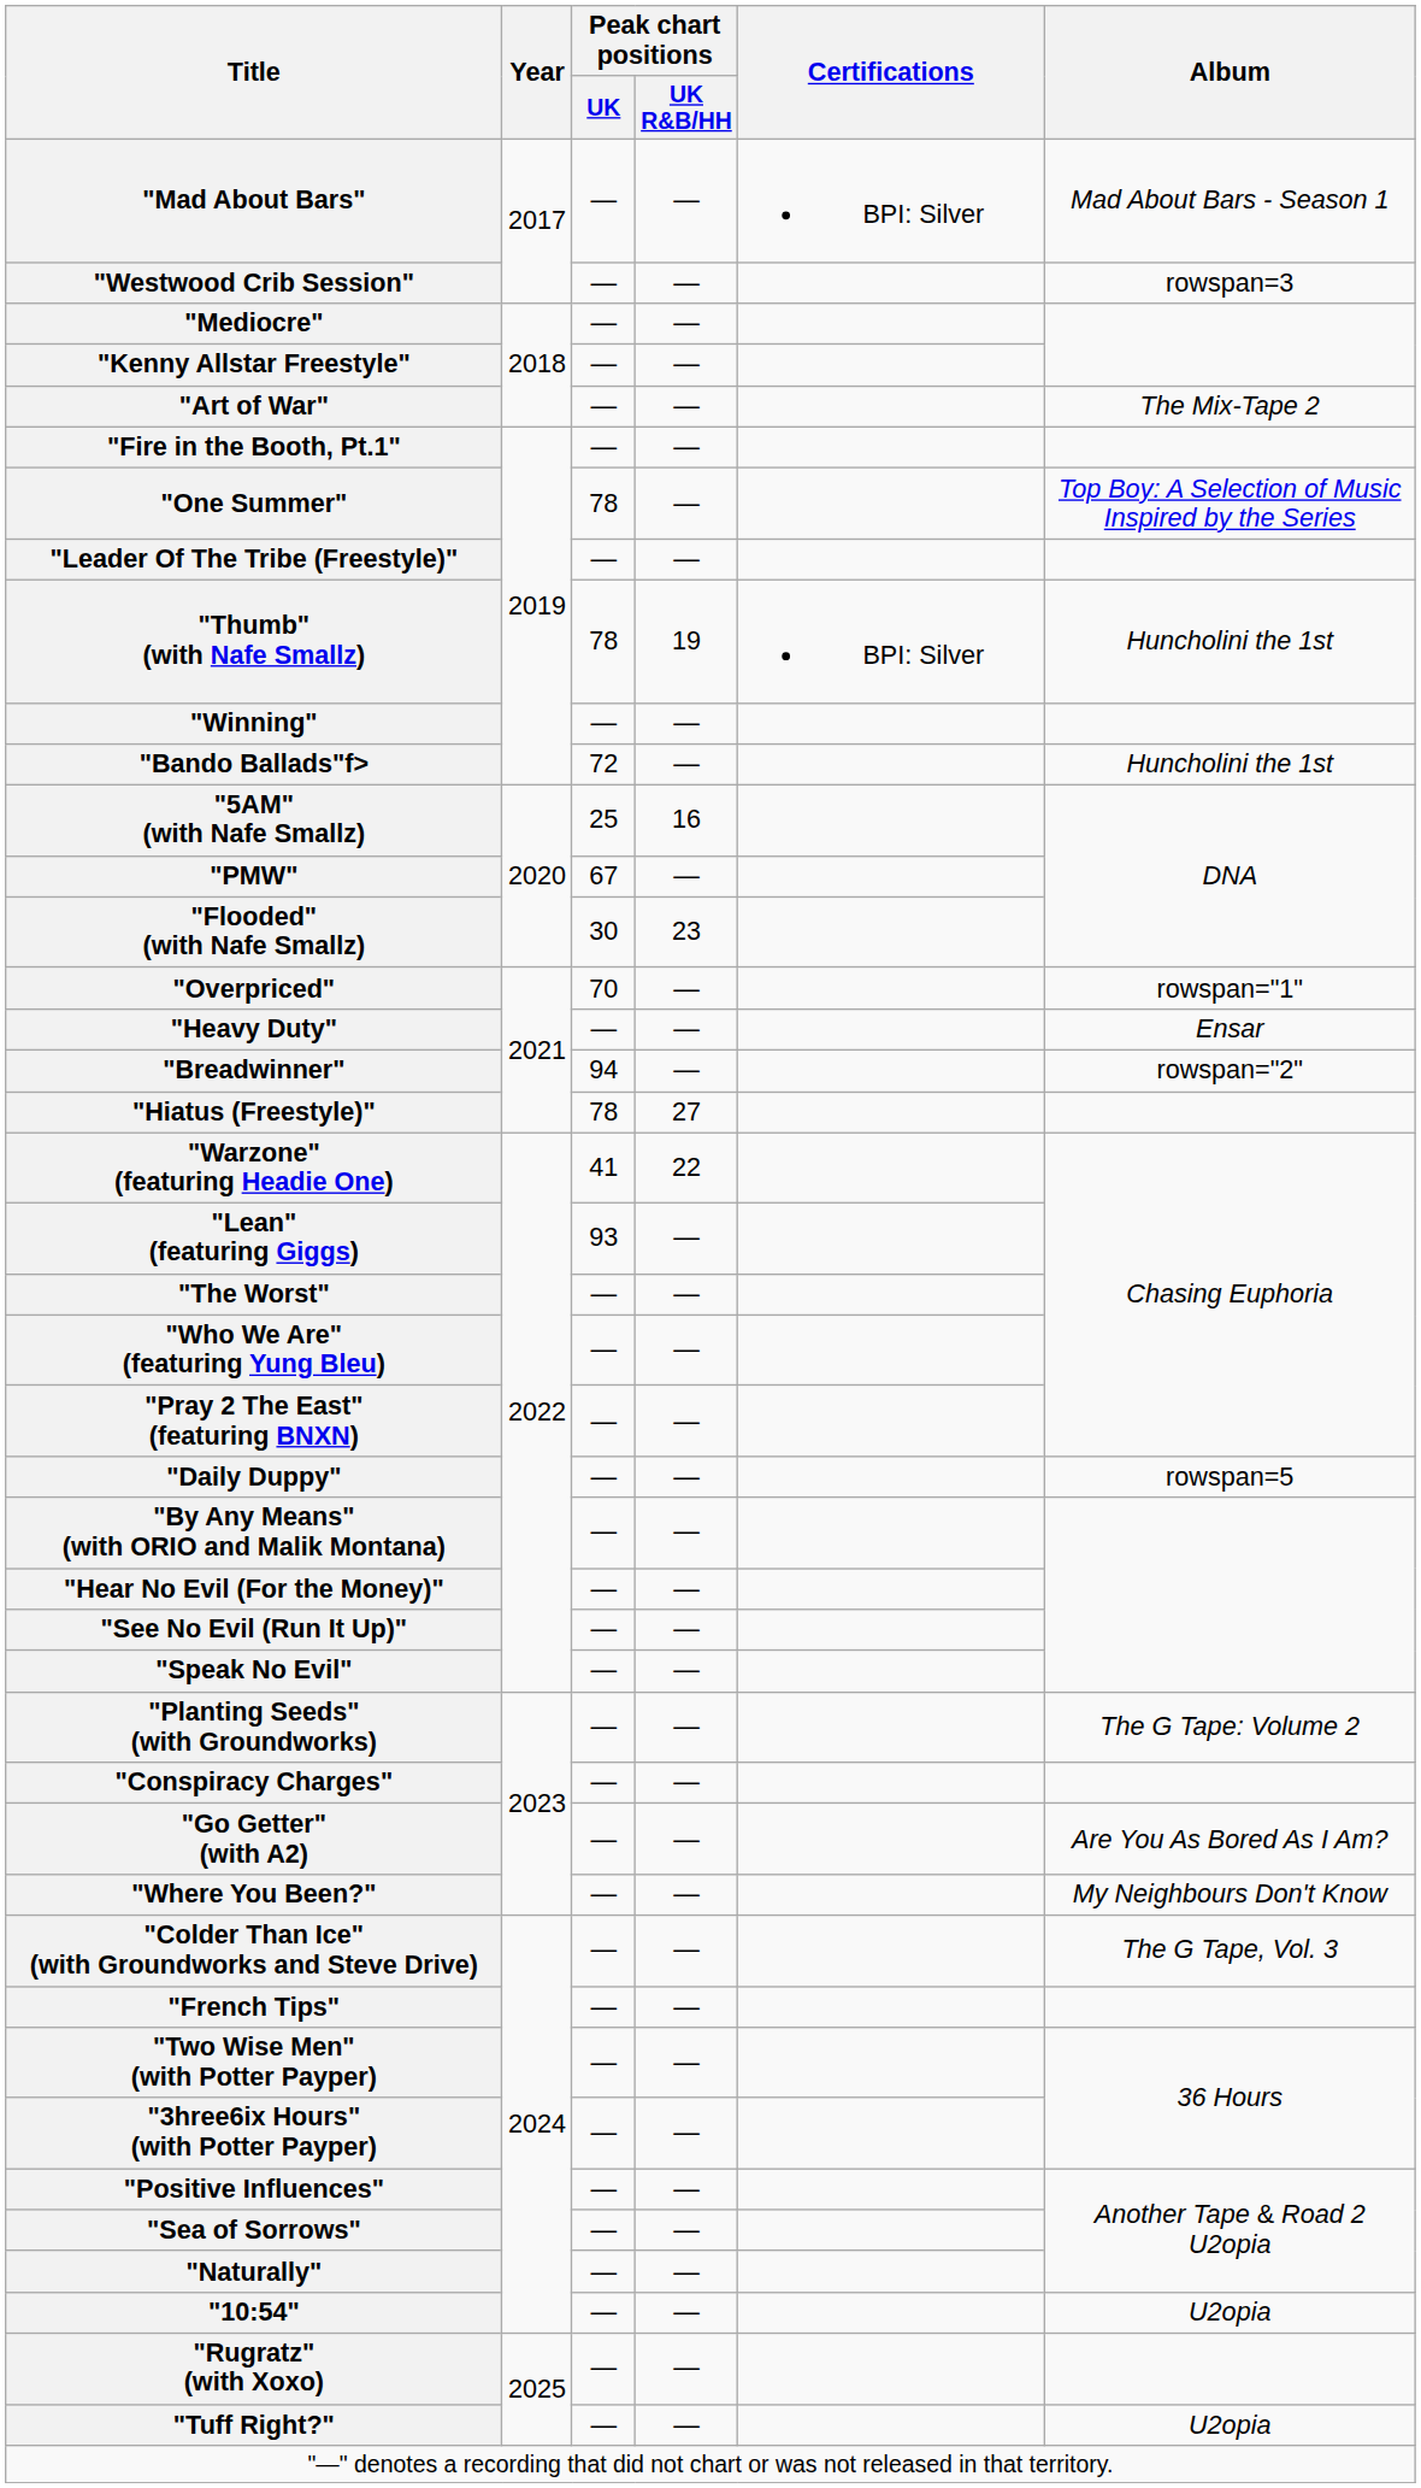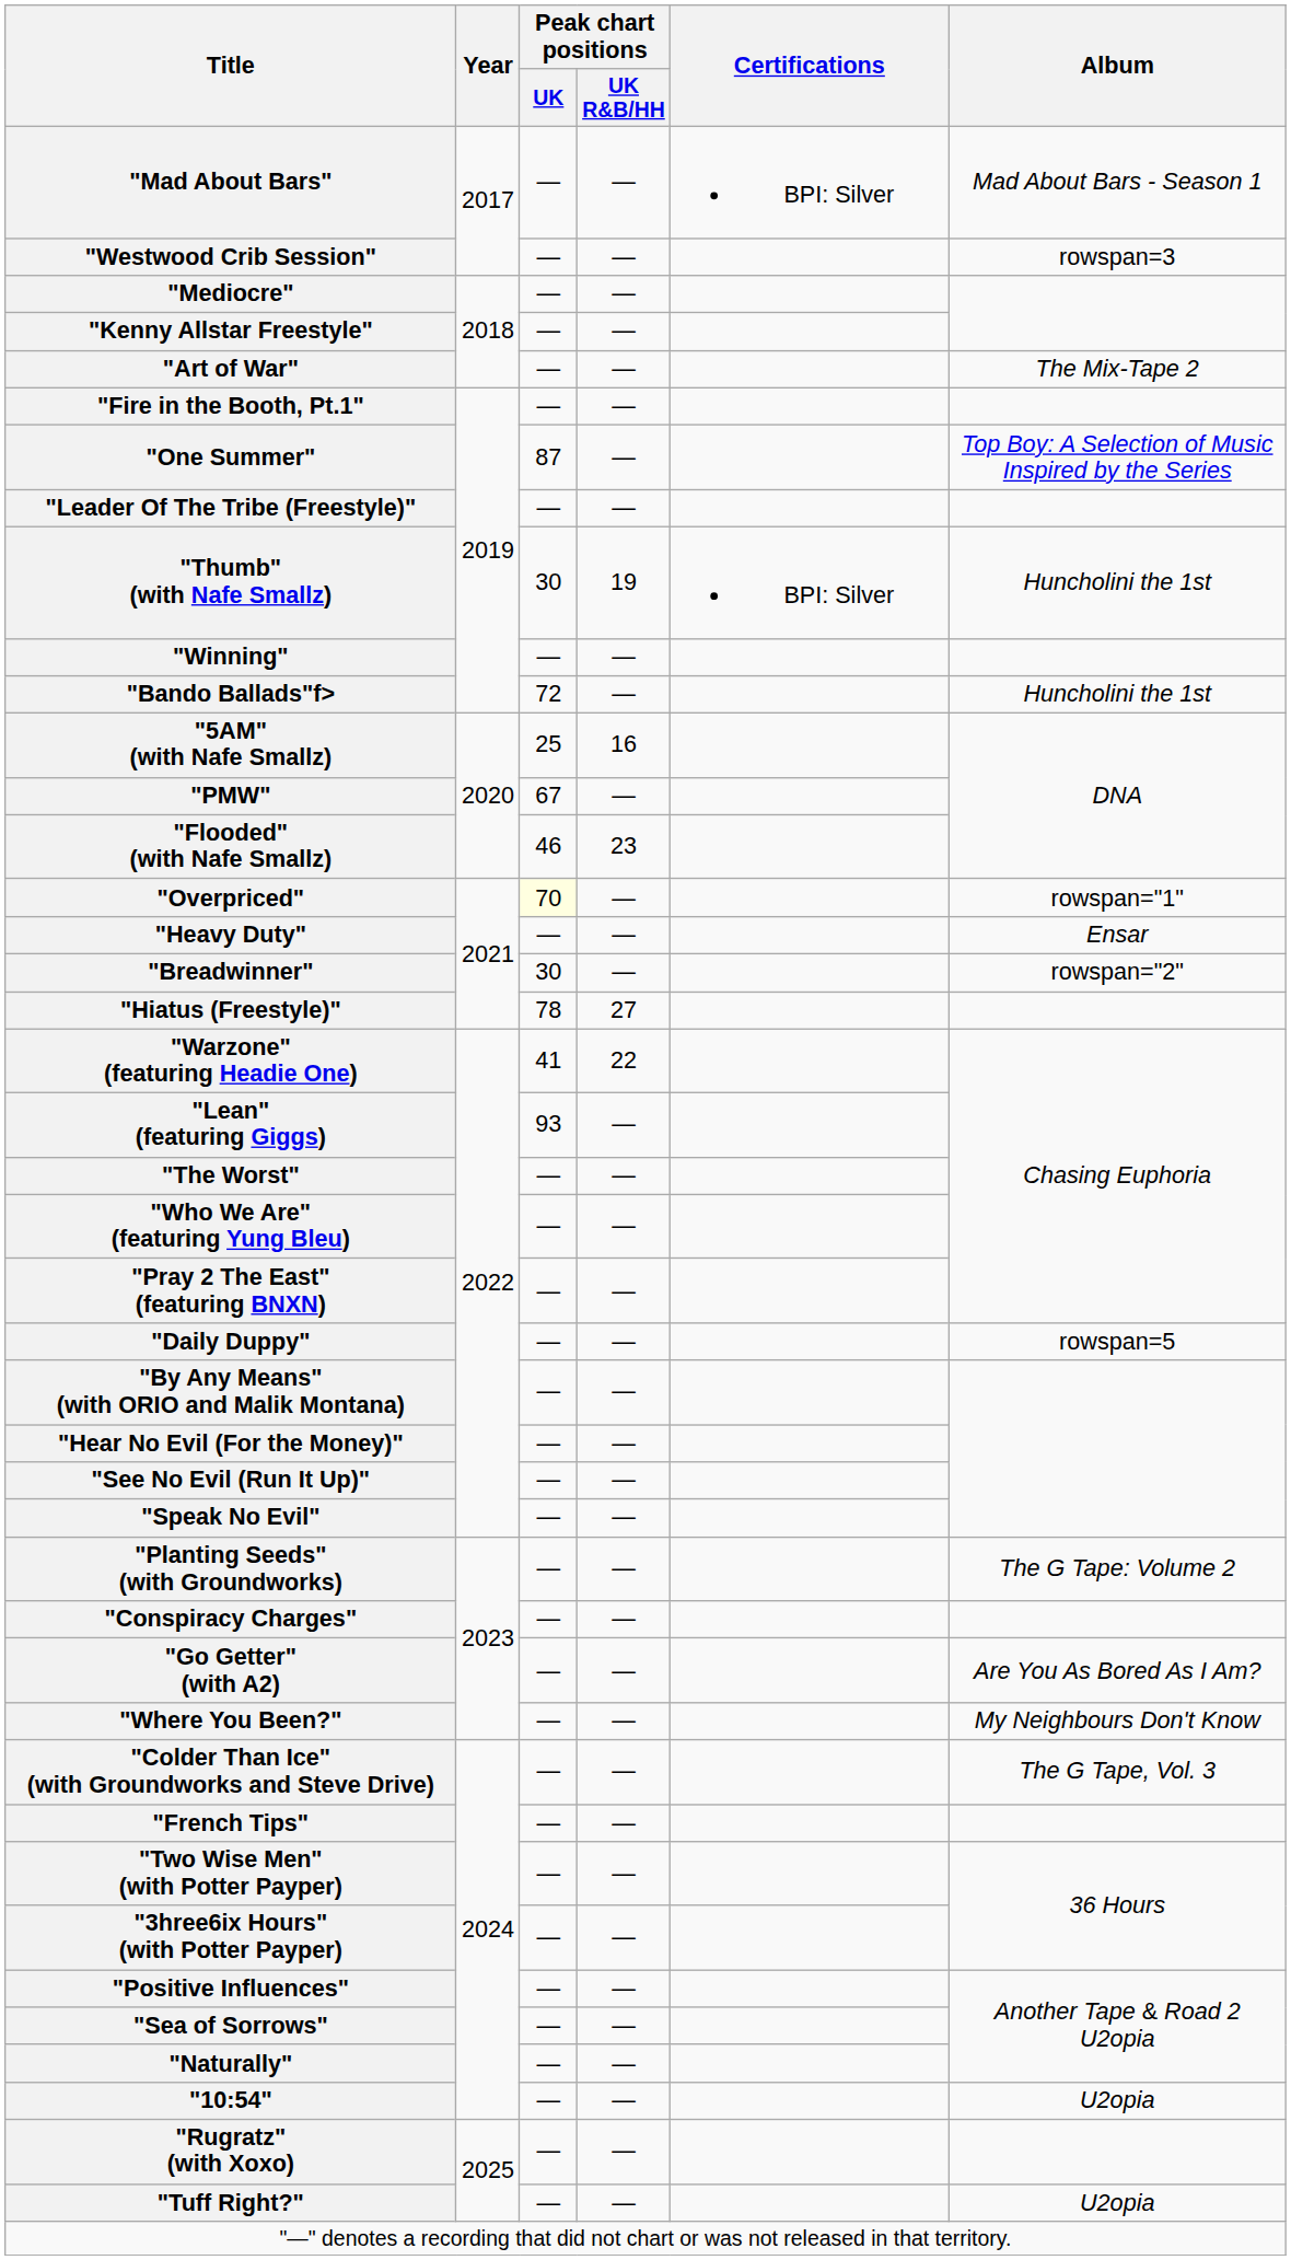"One Summer" | Peak chart positions / UK: 78 -> 87
"Thumb" (with Nafe Smallz) | Peak chart positions / UK: 78 -> 30
"Flooded" (with Nafe Smallz) | Peak chart positions / UK: 30 -> 46
"Overpriced" | Peak chart positions / UK: no background -> lightyellow background
"Breadwinner" | Peak chart positions / UK: 94 -> 30
